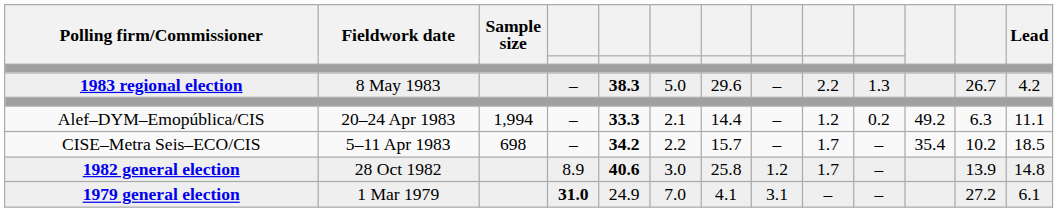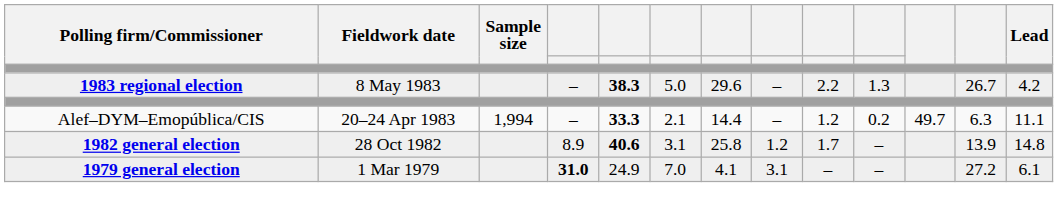Alef–DYM–Emopública/CIS | column 11: 49.2 -> 49.7
- row: CISE–Metra Seis–ECO/CIS | 5–11 Apr 1983 | 698 | – | 34.2 | 2.2 | 15.7 | – | 1.7 | – | 35.4 | 10.2 | 18.5
1982 general election | column 6: 3.0 -> 3.1
